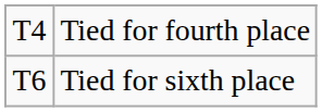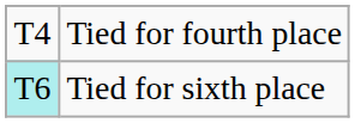Tied for sixth place | column 1: no background -> paleturquoise background
